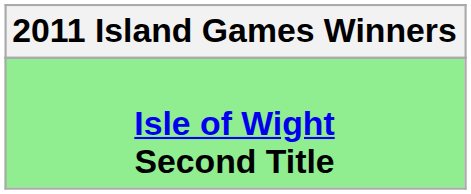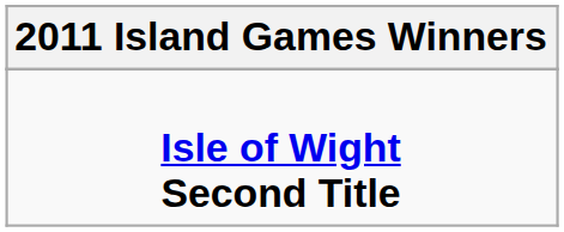row 2 | column 1: lightgreen background -> no background
